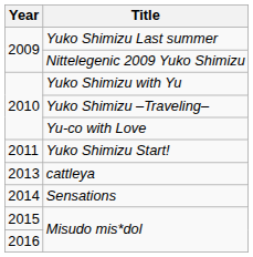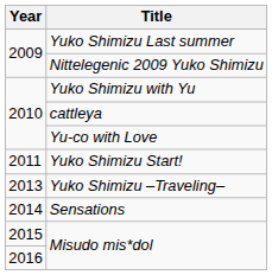row 5 | Title: Yuko Shimizu –Traveling– -> cattleya
row 8 | Title: cattleya -> Yuko Shimizu –Traveling–
